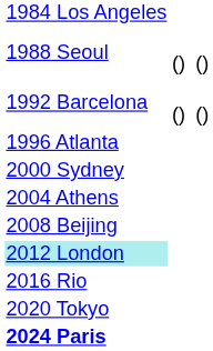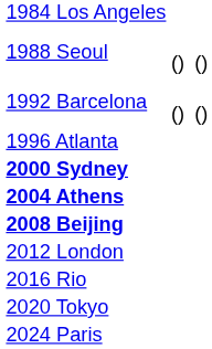2000 Sydney | column 1: normal -> bold
2004 Athens | column 1: normal -> bold
2008 Beijing | column 1: normal -> bold
2012 London | column 1: paleturquoise background -> no background
2024 Paris | column 1: bold -> normal
